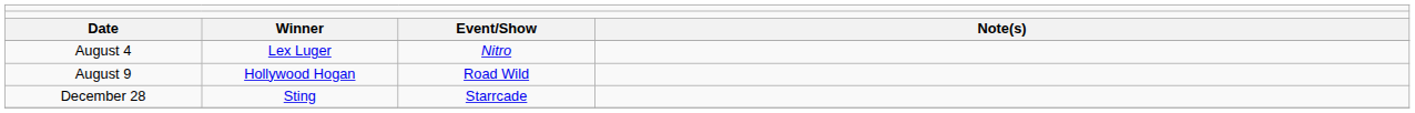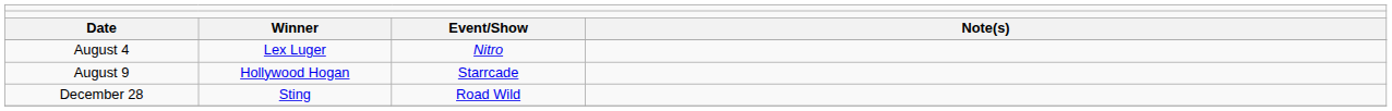August 9 | column 3: Road Wild -> Starrcade
December 28 | column 3: Starrcade -> Road Wild
